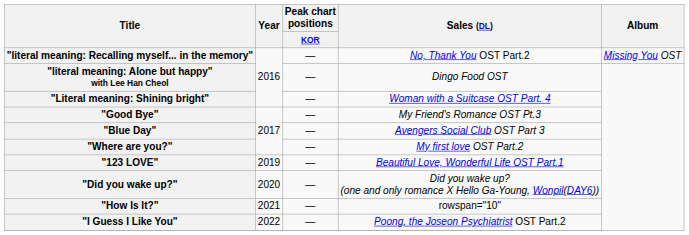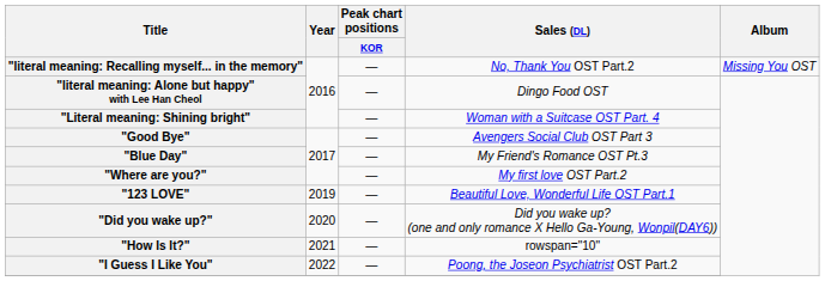"Good Bye" | Sales (DL): My Friend's Romance OST Pt.3 -> Avengers Social Club OST Part 3
"Blue Day" | Sales (DL): Avengers Social Club OST Part 3 -> My Friend's Romance OST Pt.3
